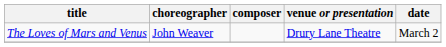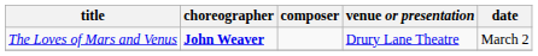The Loves of Mars and Venus | choreographer: normal -> bold
